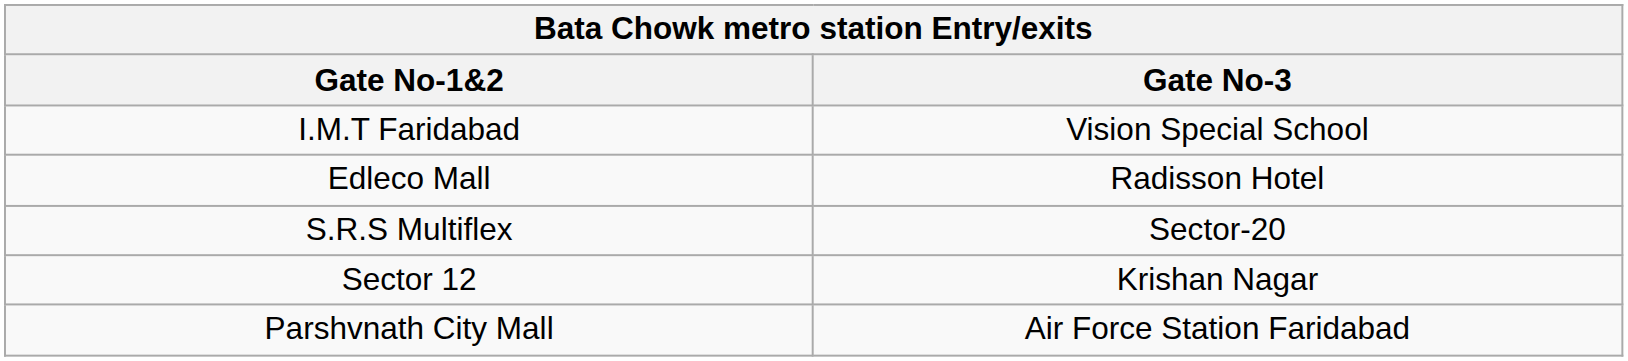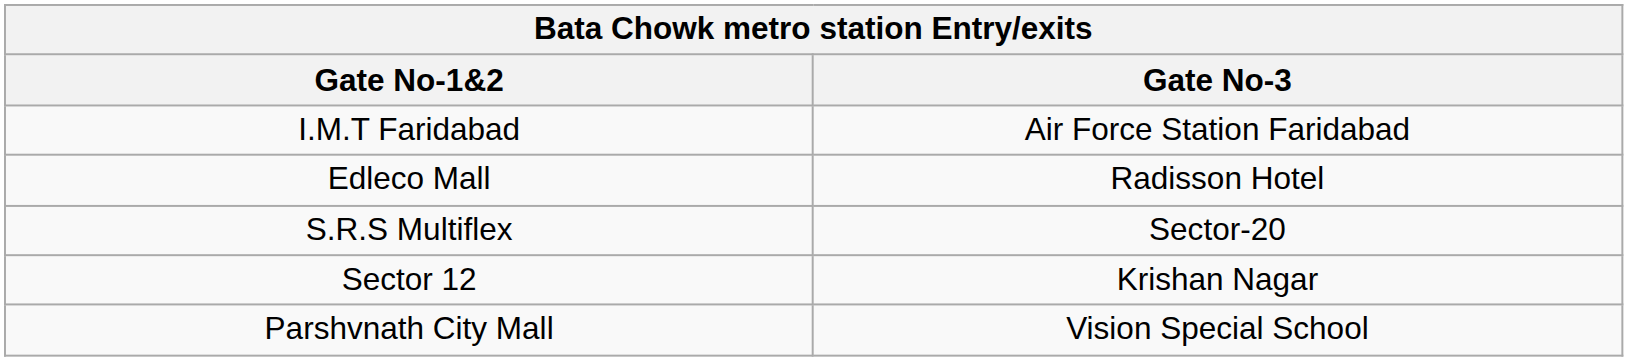I.M.T Faridabad | Gate No-3: Vision Special School -> Air Force Station Faridabad
Parshvnath City Mall | Gate No-3: Air Force Station Faridabad -> Vision Special School
